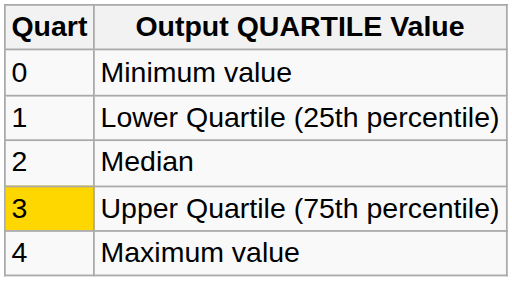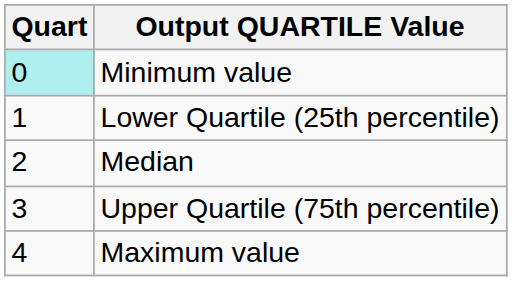Minimum value | Quart: no background -> paleturquoise background
Upper Quartile (75th percentile) | Quart: gold background -> no background
